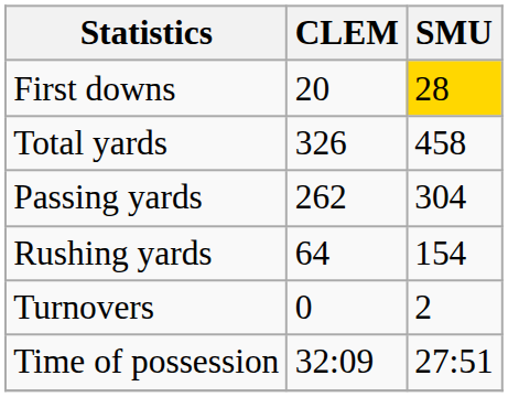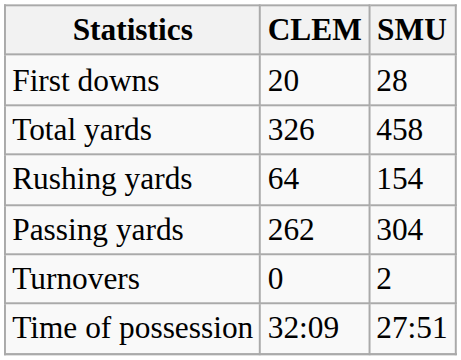First downs | SMU: gold background -> no background
rows swapped: Rushing yards <-> Passing yards
